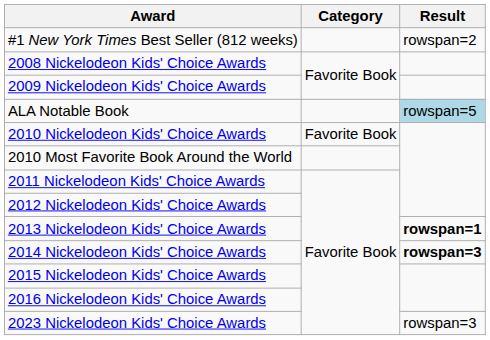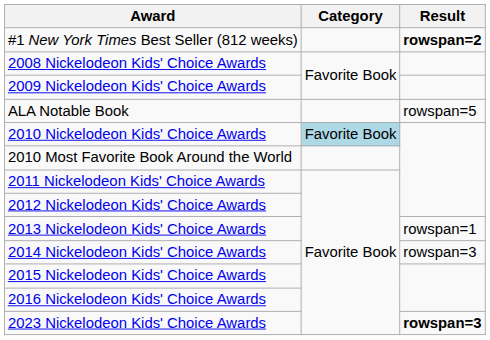#1 New York Times Best Seller (812 weeks) | Result: normal -> bold
ALA Notable Book | Result: lightblue background -> no background
2010 Nickelodeon Kids' Choice Awards | Category: no background -> lightblue background
2013 Nickelodeon Kids' Choice Awards | Result: bold -> normal
2014 Nickelodeon Kids' Choice Awards | Result: bold -> normal
2023 Nickelodeon Kids' Choice Awards | Result: normal -> bold
